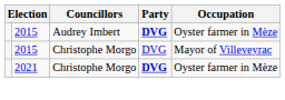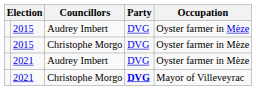2015 / Audrey Imbert | Party: bold -> normal
2015 / Christophe Morgo | Occupation: Mayor of Villeveyrac -> Oyster farmer in Mèze
+ row: 2021 | Audrey Imbert | DVG | Oyster farmer in Mèze
2021 / Christophe Morgo | Occupation: Oyster farmer in Mèze -> Mayor of Villeveyrac
